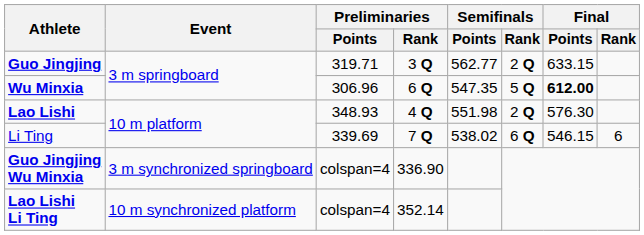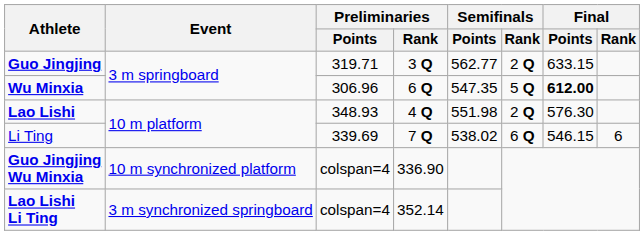Guo Jingjing Wu Minxia | Event: 3 m synchronized springboard -> 10 m synchronized platform
Lao Lishi Li Ting | Event: 10 m synchronized platform -> 3 m synchronized springboard
